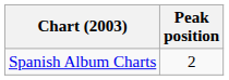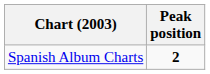Spanish Album Charts | Peak position: normal -> bold
